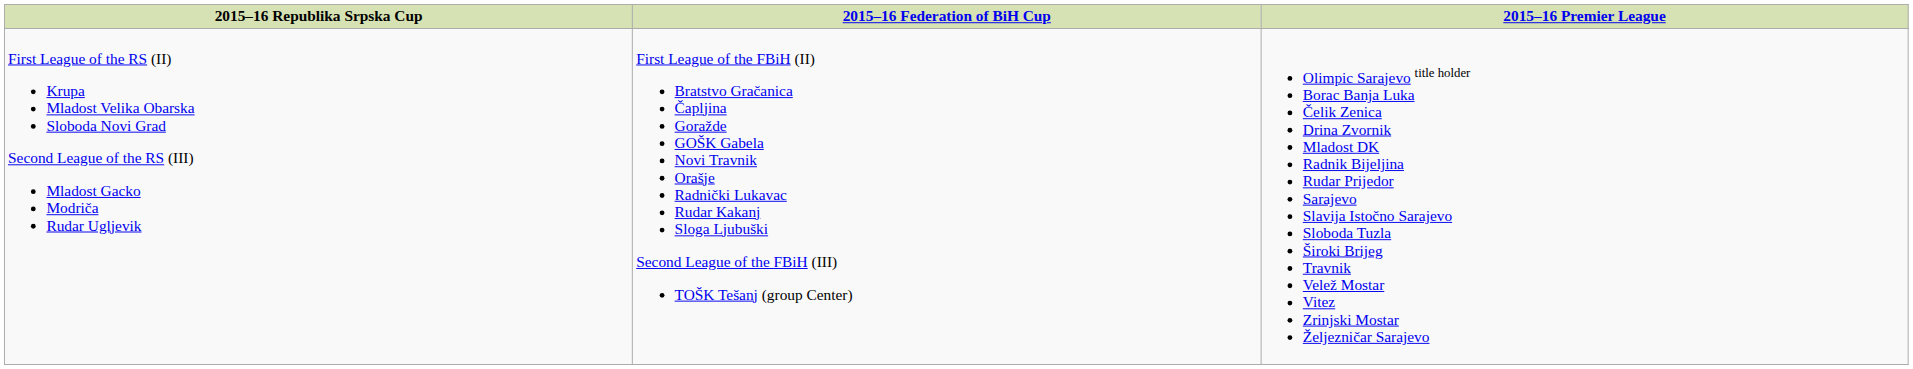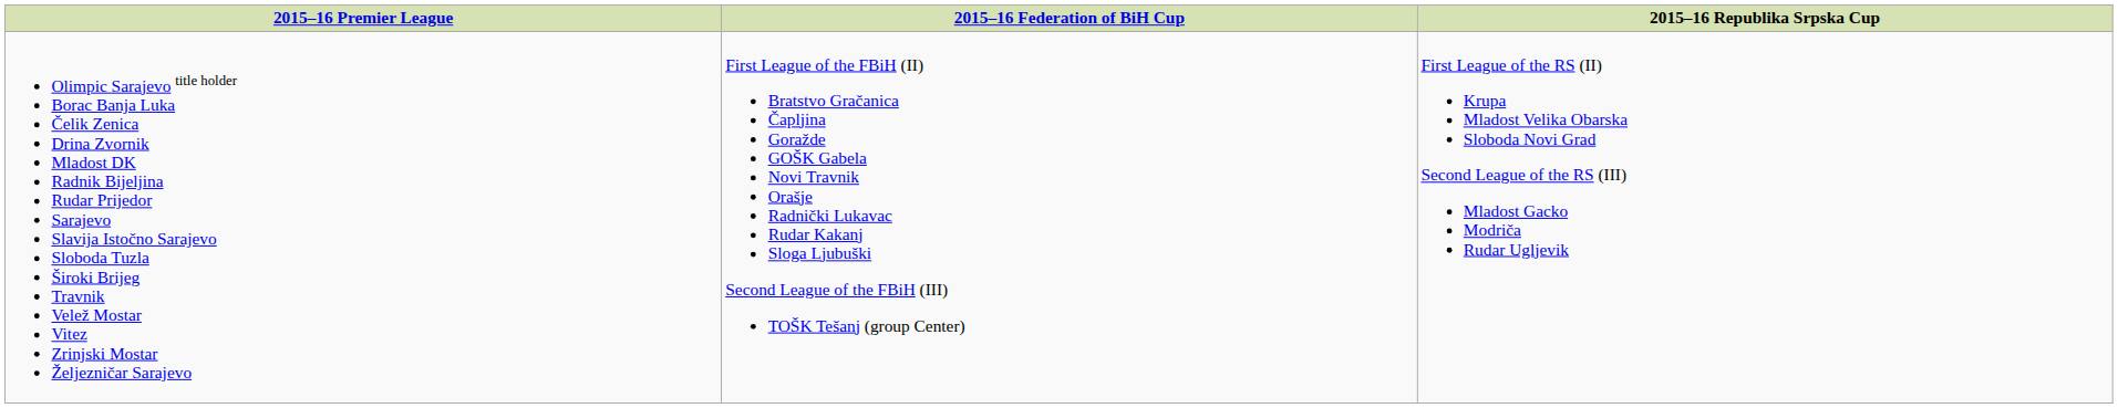columns swapped: 2015–16 Premier League <-> 2015–16 Republika Srpska Cup
